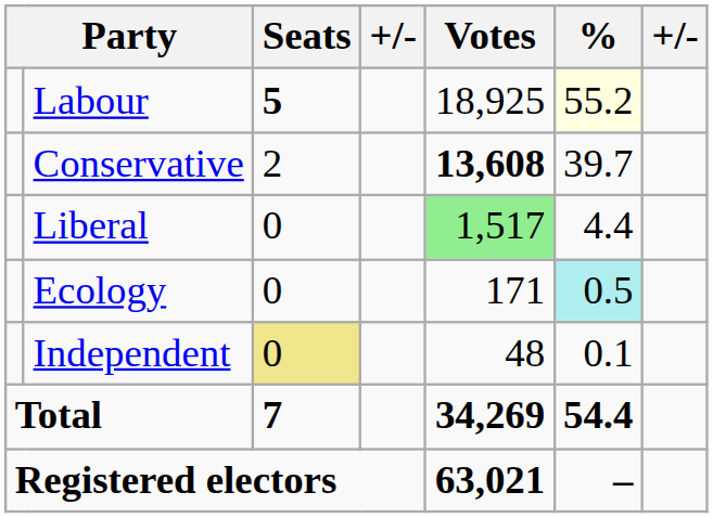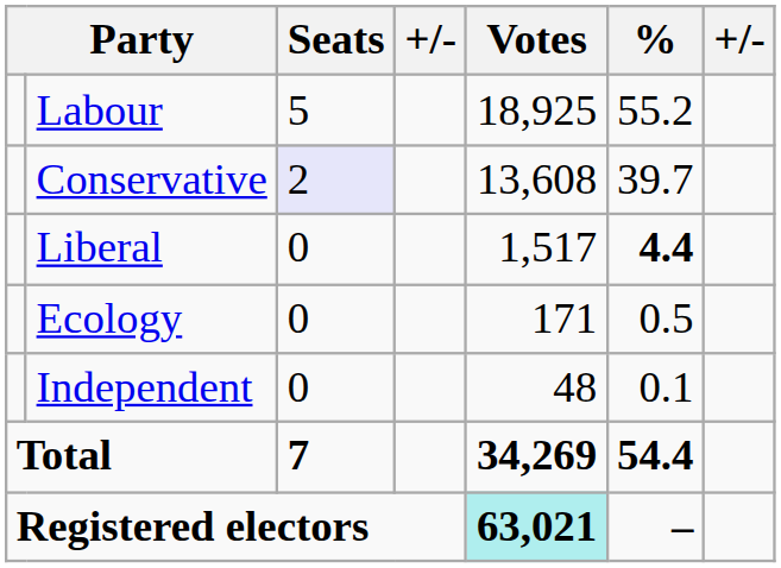Labour | Seats: bold -> normal
Labour | %: lightyellow background -> no background
Conservative | Seats: no background -> lavender background
Conservative | Votes: bold -> normal
Liberal | Votes: lightgreen background -> no background
Liberal | %: normal -> bold
Ecology | %: paleturquoise background -> no background
Independent | Seats: khaki background -> no background
Registered electors | Votes: no background -> paleturquoise background
